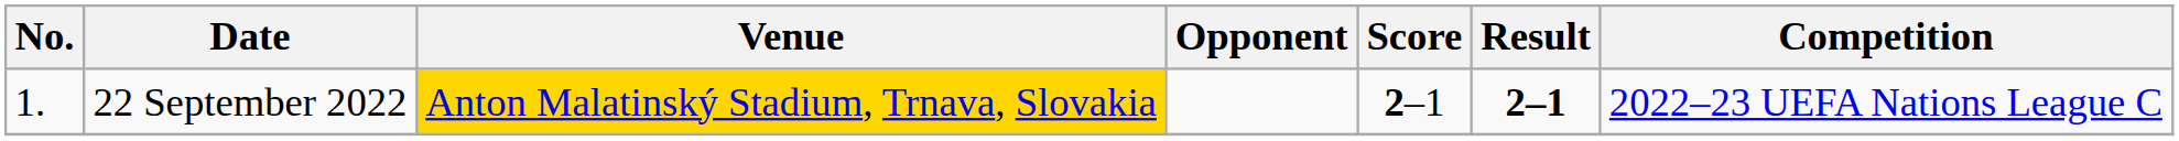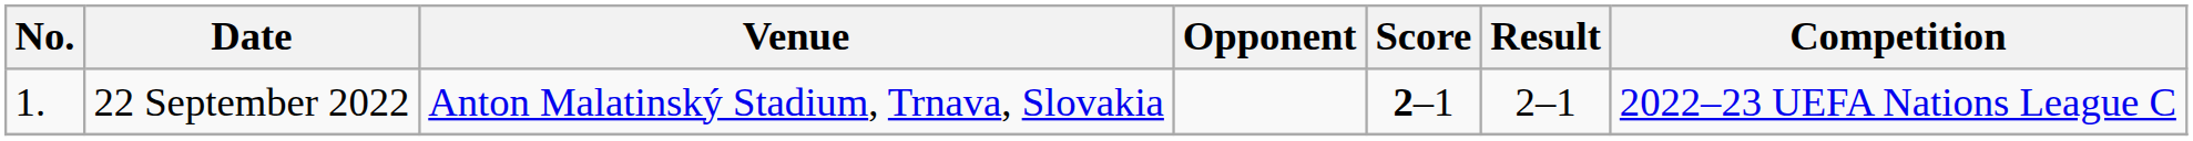22 September 2022 | Venue: gold background -> no background
22 September 2022 | Result: bold -> normal
